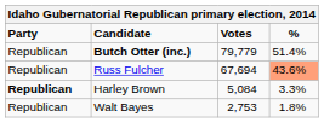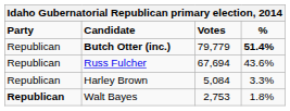Butch Otter (inc.) | %: normal -> bold
Russ Fulcher | %: lightsalmon background -> no background
Harley Brown | Party: bold -> normal
Walt Bayes | Party: normal -> bold
